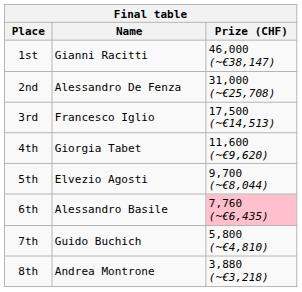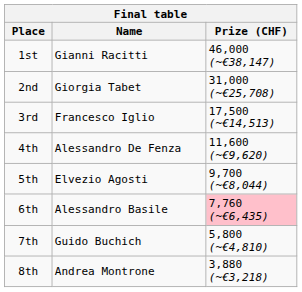2nd | Name: Alessandro De Fenza -> Giorgia Tabet
4th | Name: Giorgia Tabet -> Alessandro De Fenza
